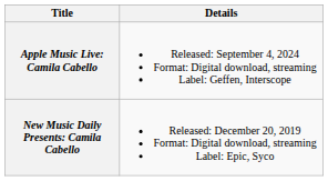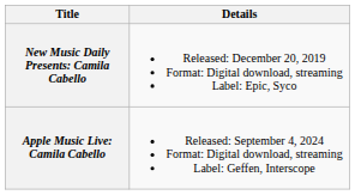rows swapped: New Music Daily Presents: Camila Cabello <-> Apple Music Live: Camila Cabello
